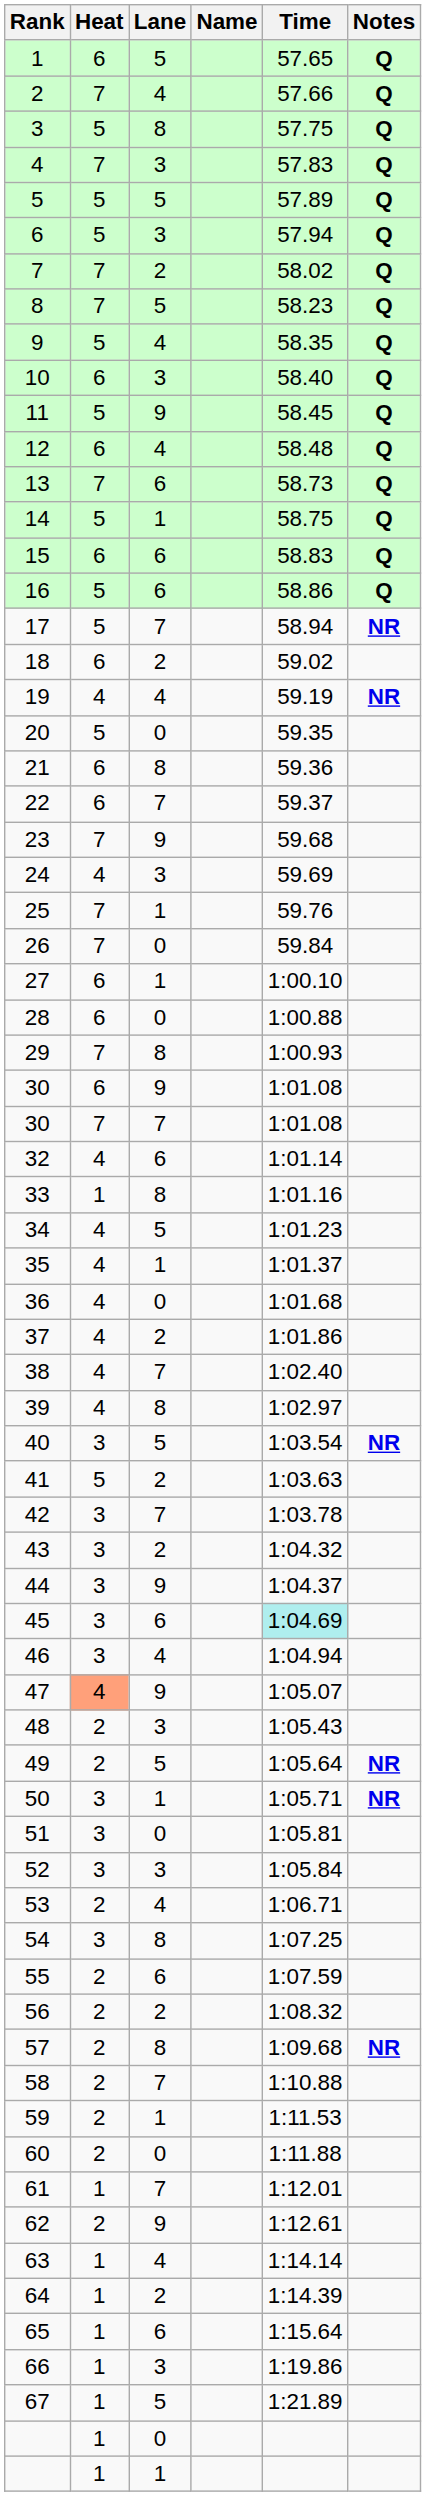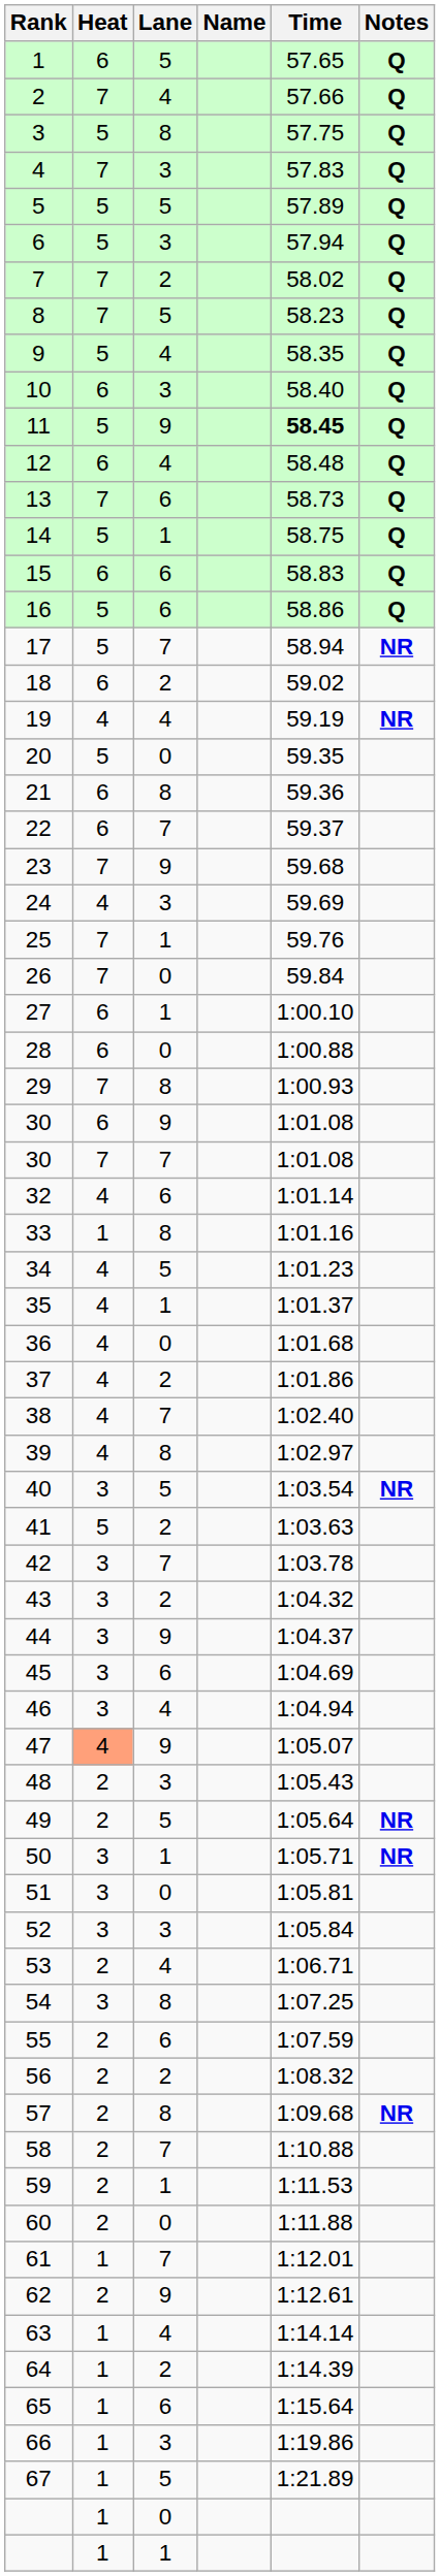11 | Time: normal -> bold
45 | Time: paleturquoise background -> no background
